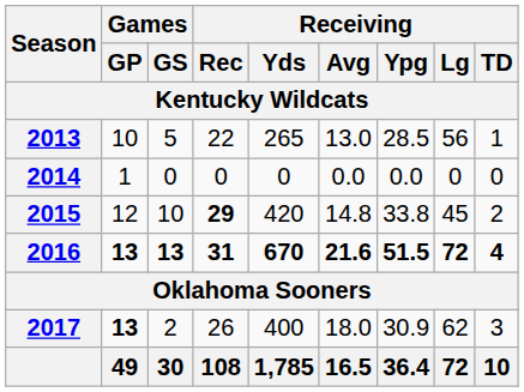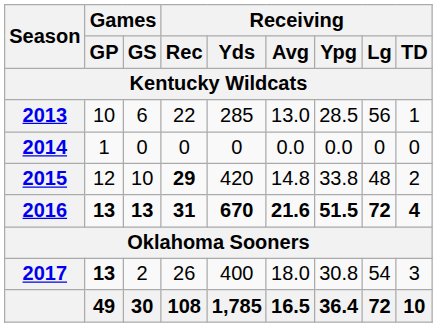2013 | Games / GS: 5 -> 6
2013 | Receiving / Yds: 265 -> 285
2015 | Receiving / Lg: 45 -> 48
2017 | Receiving / Ypg: 30.9 -> 30.8
2017 | Receiving / Lg: 62 -> 54
